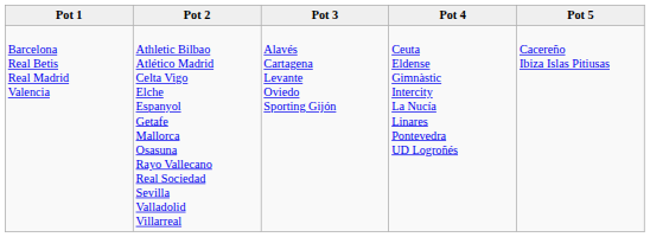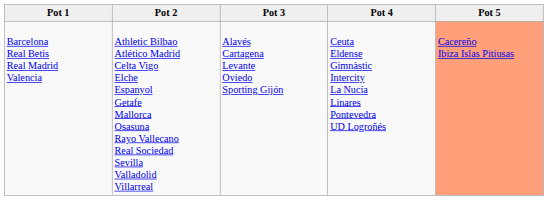Barcelona Real Betis Real Madrid Valencia | column 5: no background -> lightsalmon background
